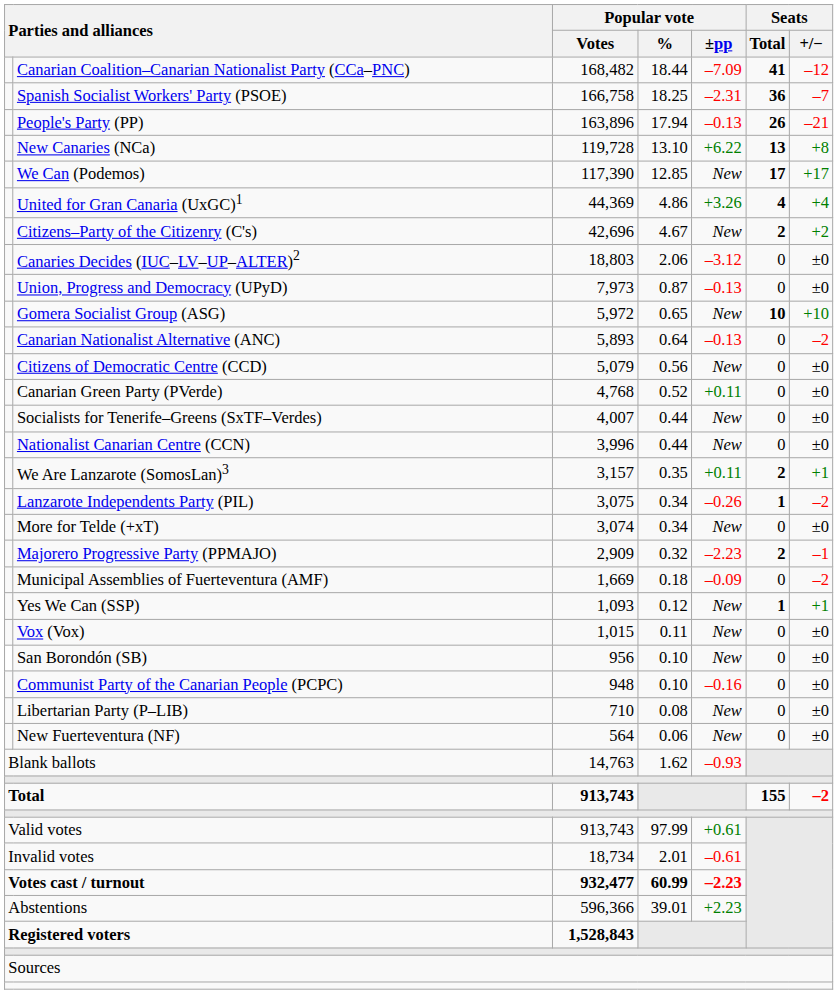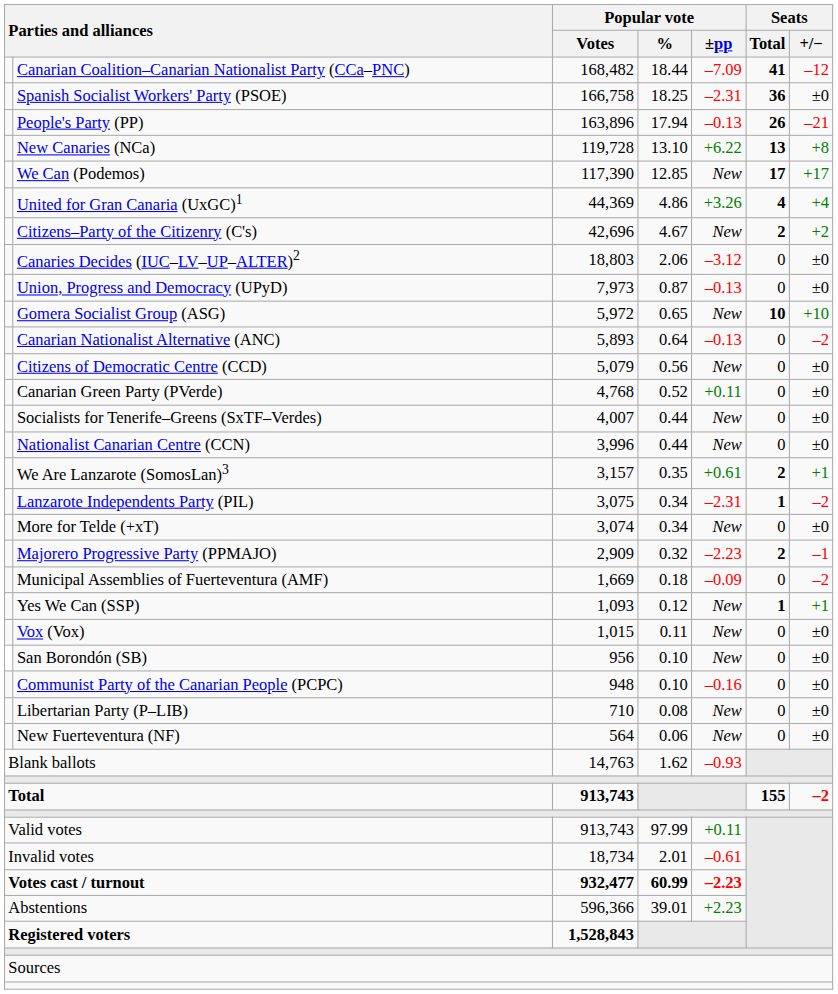Spanish Socialist Workers' Party (PSOE) | Seats / +/−: –7 -> ±0
We Are Lanzarote (SomosLan)3 | Popular vote / ±pp: +0.11 -> +0.61
Lanzarote Independents Party (PIL) | Popular vote / ±pp: –0.26 -> –2.31
Valid votes | Popular vote / ±pp: +0.61 -> +0.11
